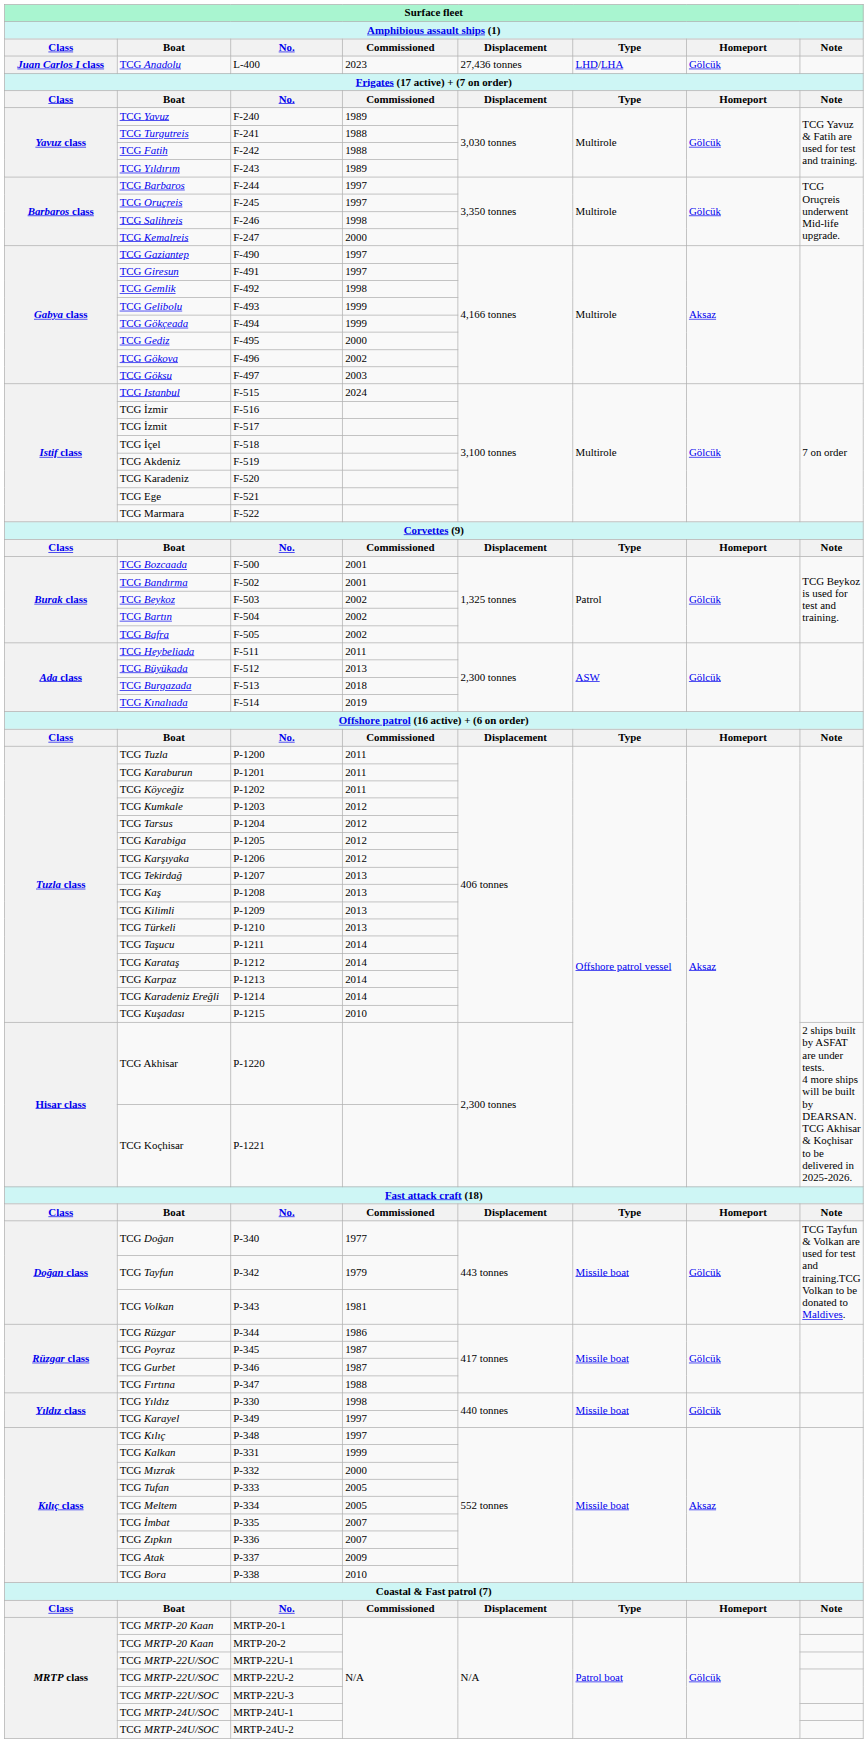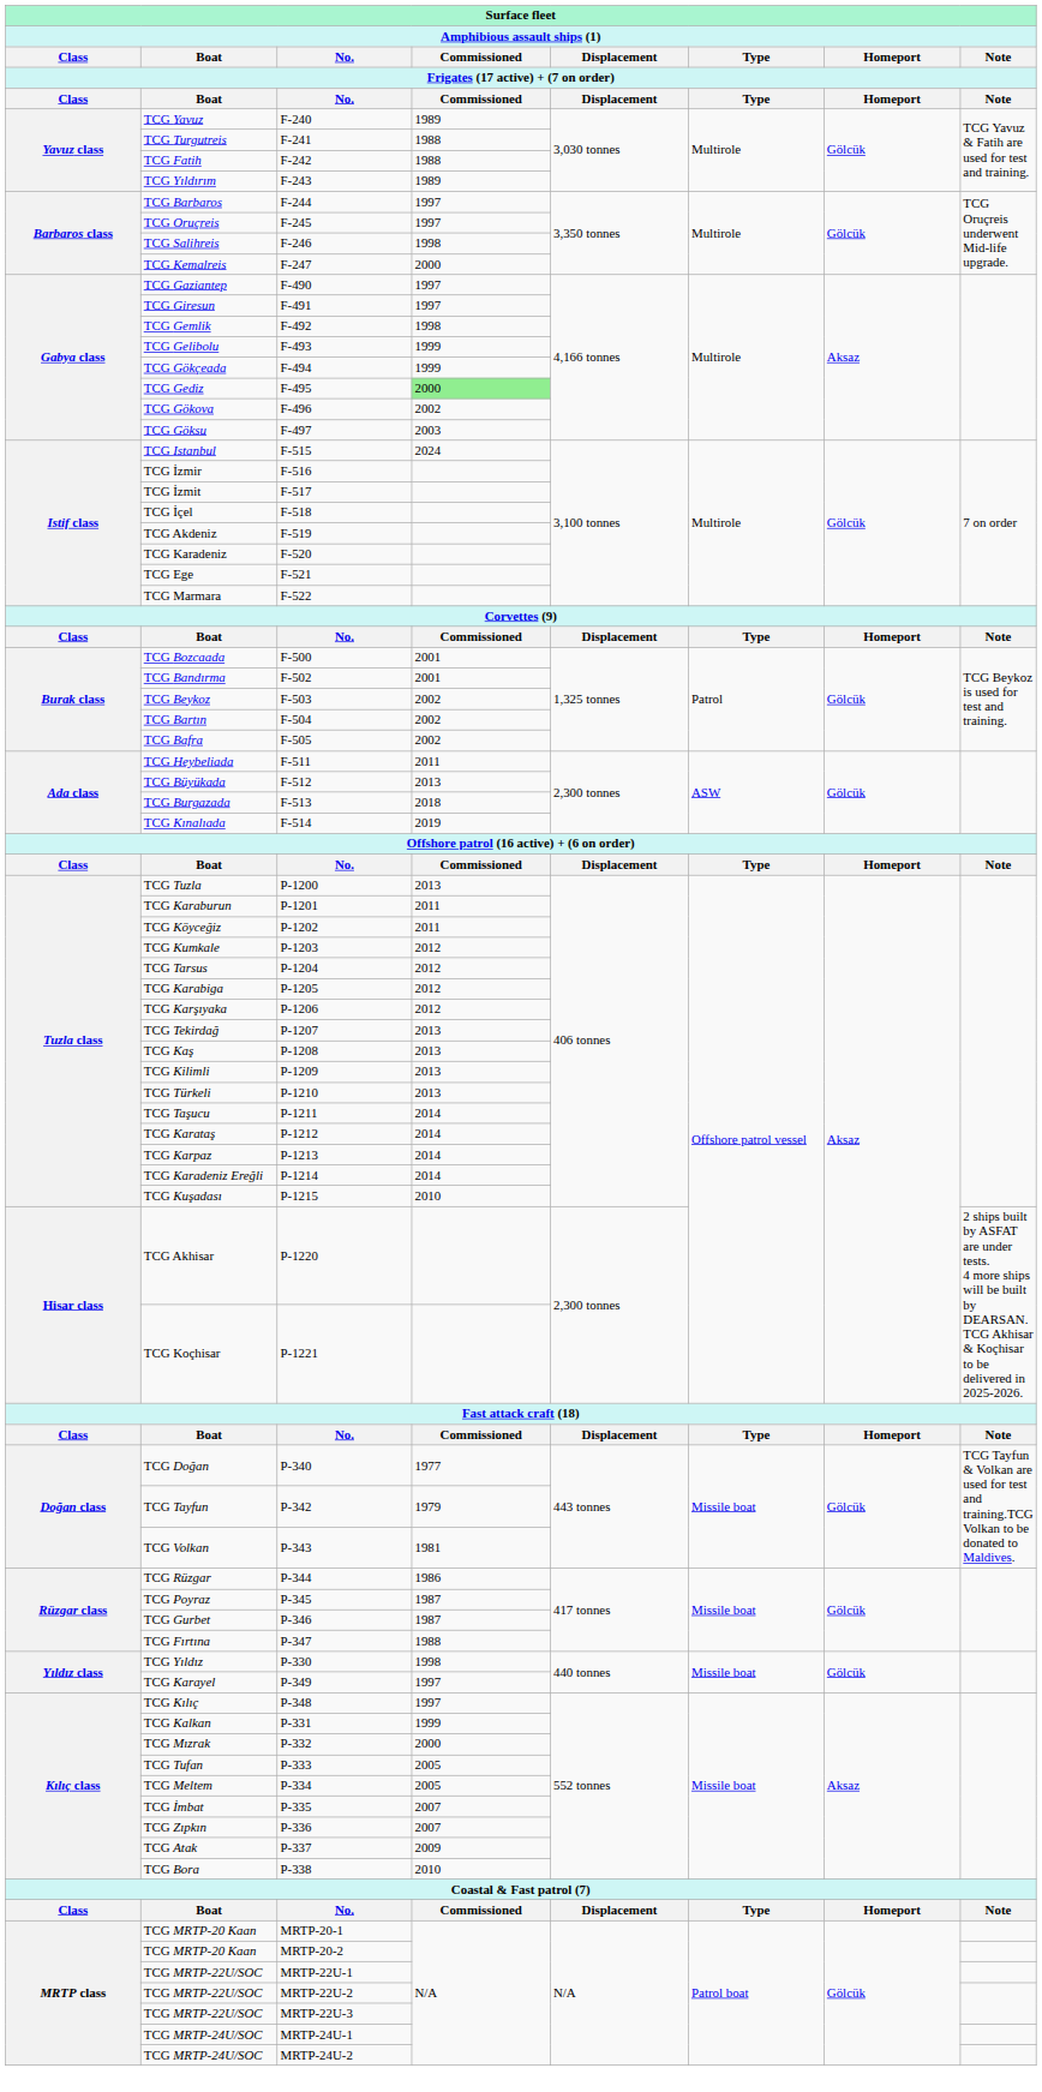- row: Juan Carlos I class | TCG Anadolu | L-400 | 2023 | 27,436 tonnes | LHD/LHA | Gölcük
TCG Gediz | Commissioned: no background -> lightgreen background
TCG Tuzla | Commissioned: 2011 -> 2013
